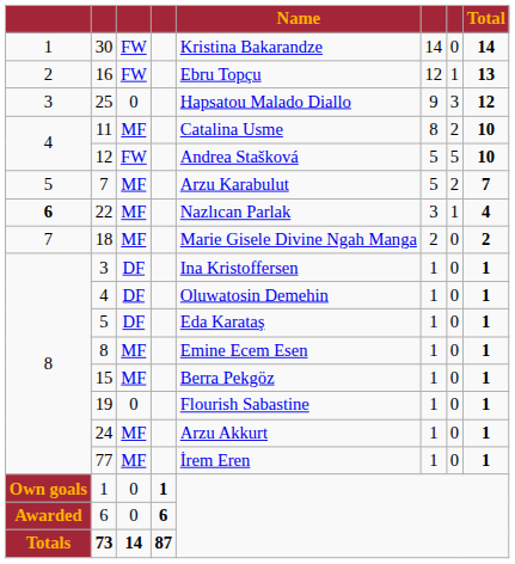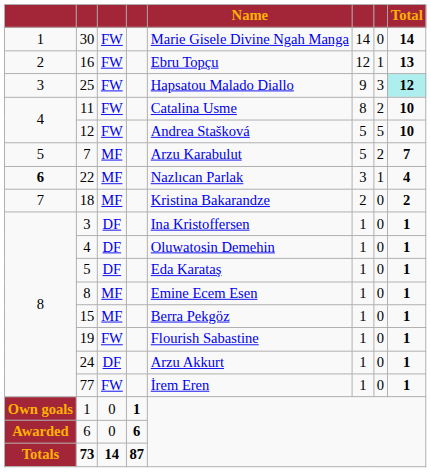30 | Name: Kristina Bakarandze -> Marie Gisele Divine Ngah Manga
25 | column 3: 0 -> FW
25 | Total: no background -> paleturquoise background
11 | column 3: MF -> FW
18 | Name: Marie Gisele Divine Ngah Manga -> Kristina Bakarandze
19 | column 3: 0 -> FW
24 | column 3: MF -> DF
77 | column 3: MF -> FW
